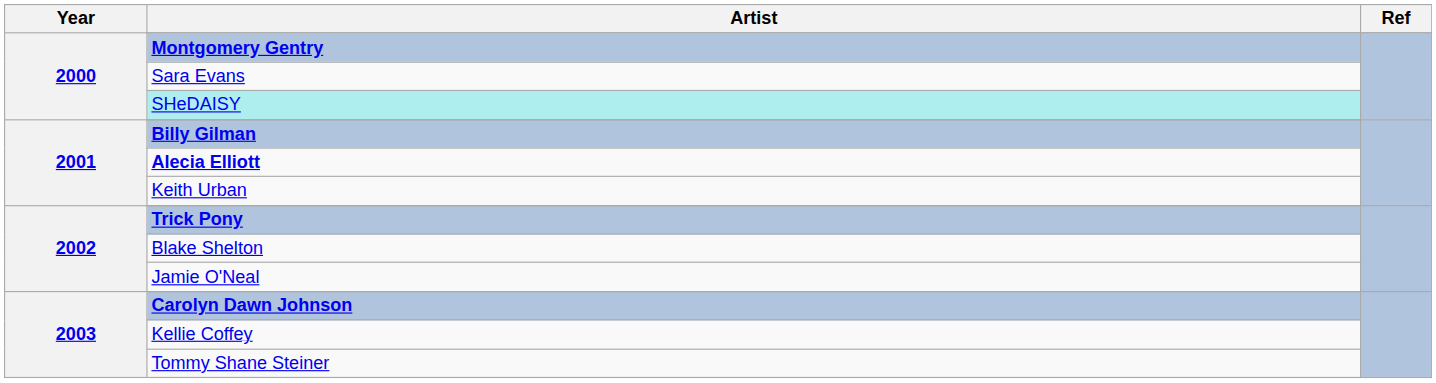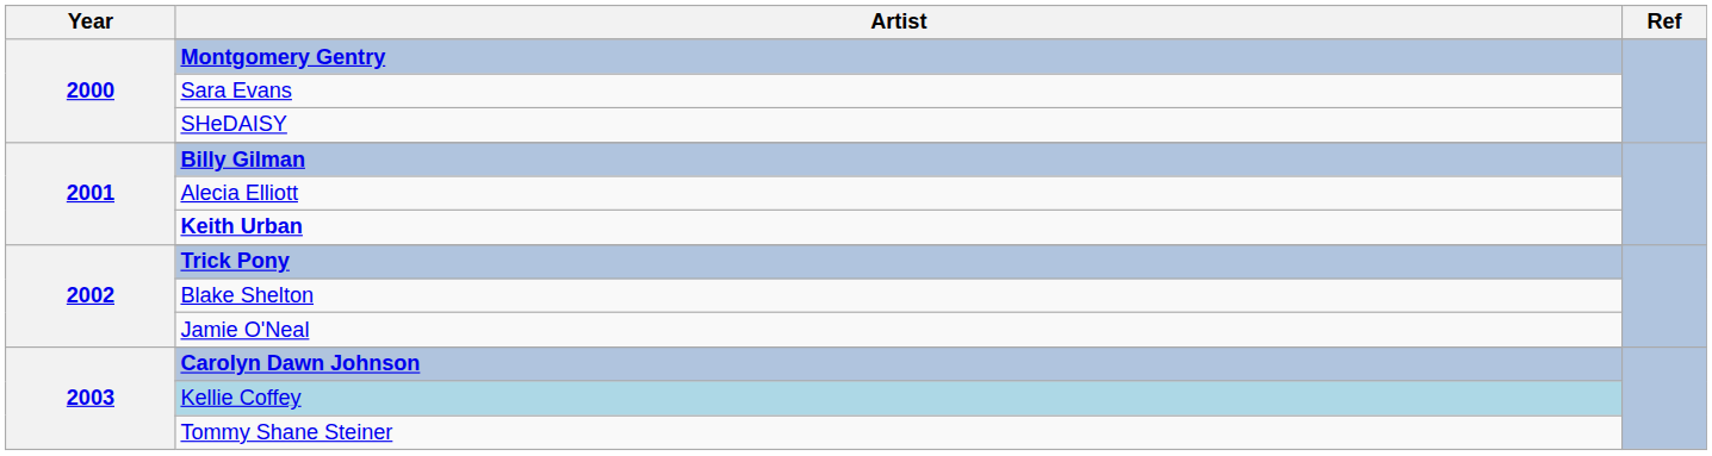SHeDAISY | Artist: paleturquoise background -> no background
Alecia Elliott | Artist: bold -> normal
Keith Urban | Artist: normal -> bold
Kellie Coffey | Artist: no background -> lightblue background
